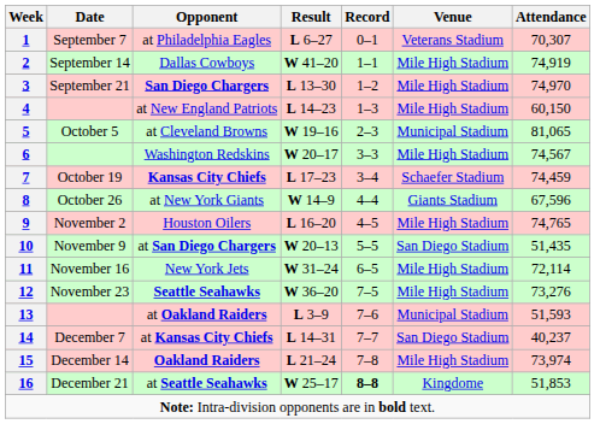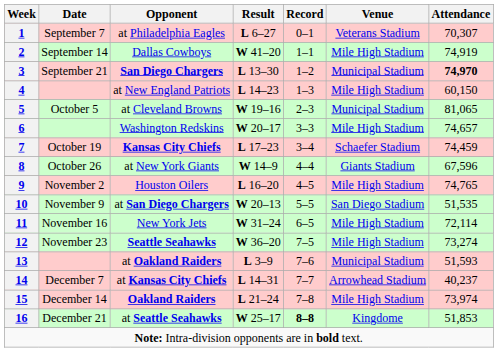3 | Venue: Mile High Stadium -> Municipal Stadium
3 | Attendance: normal -> bold
6 | Attendance: 74,567 -> 74,657
10 | Attendance: 51,435 -> 51,535
12 | Attendance: 73,276 -> 73,274
14 | Venue: San Diego Stadium -> Arrowhead Stadium
